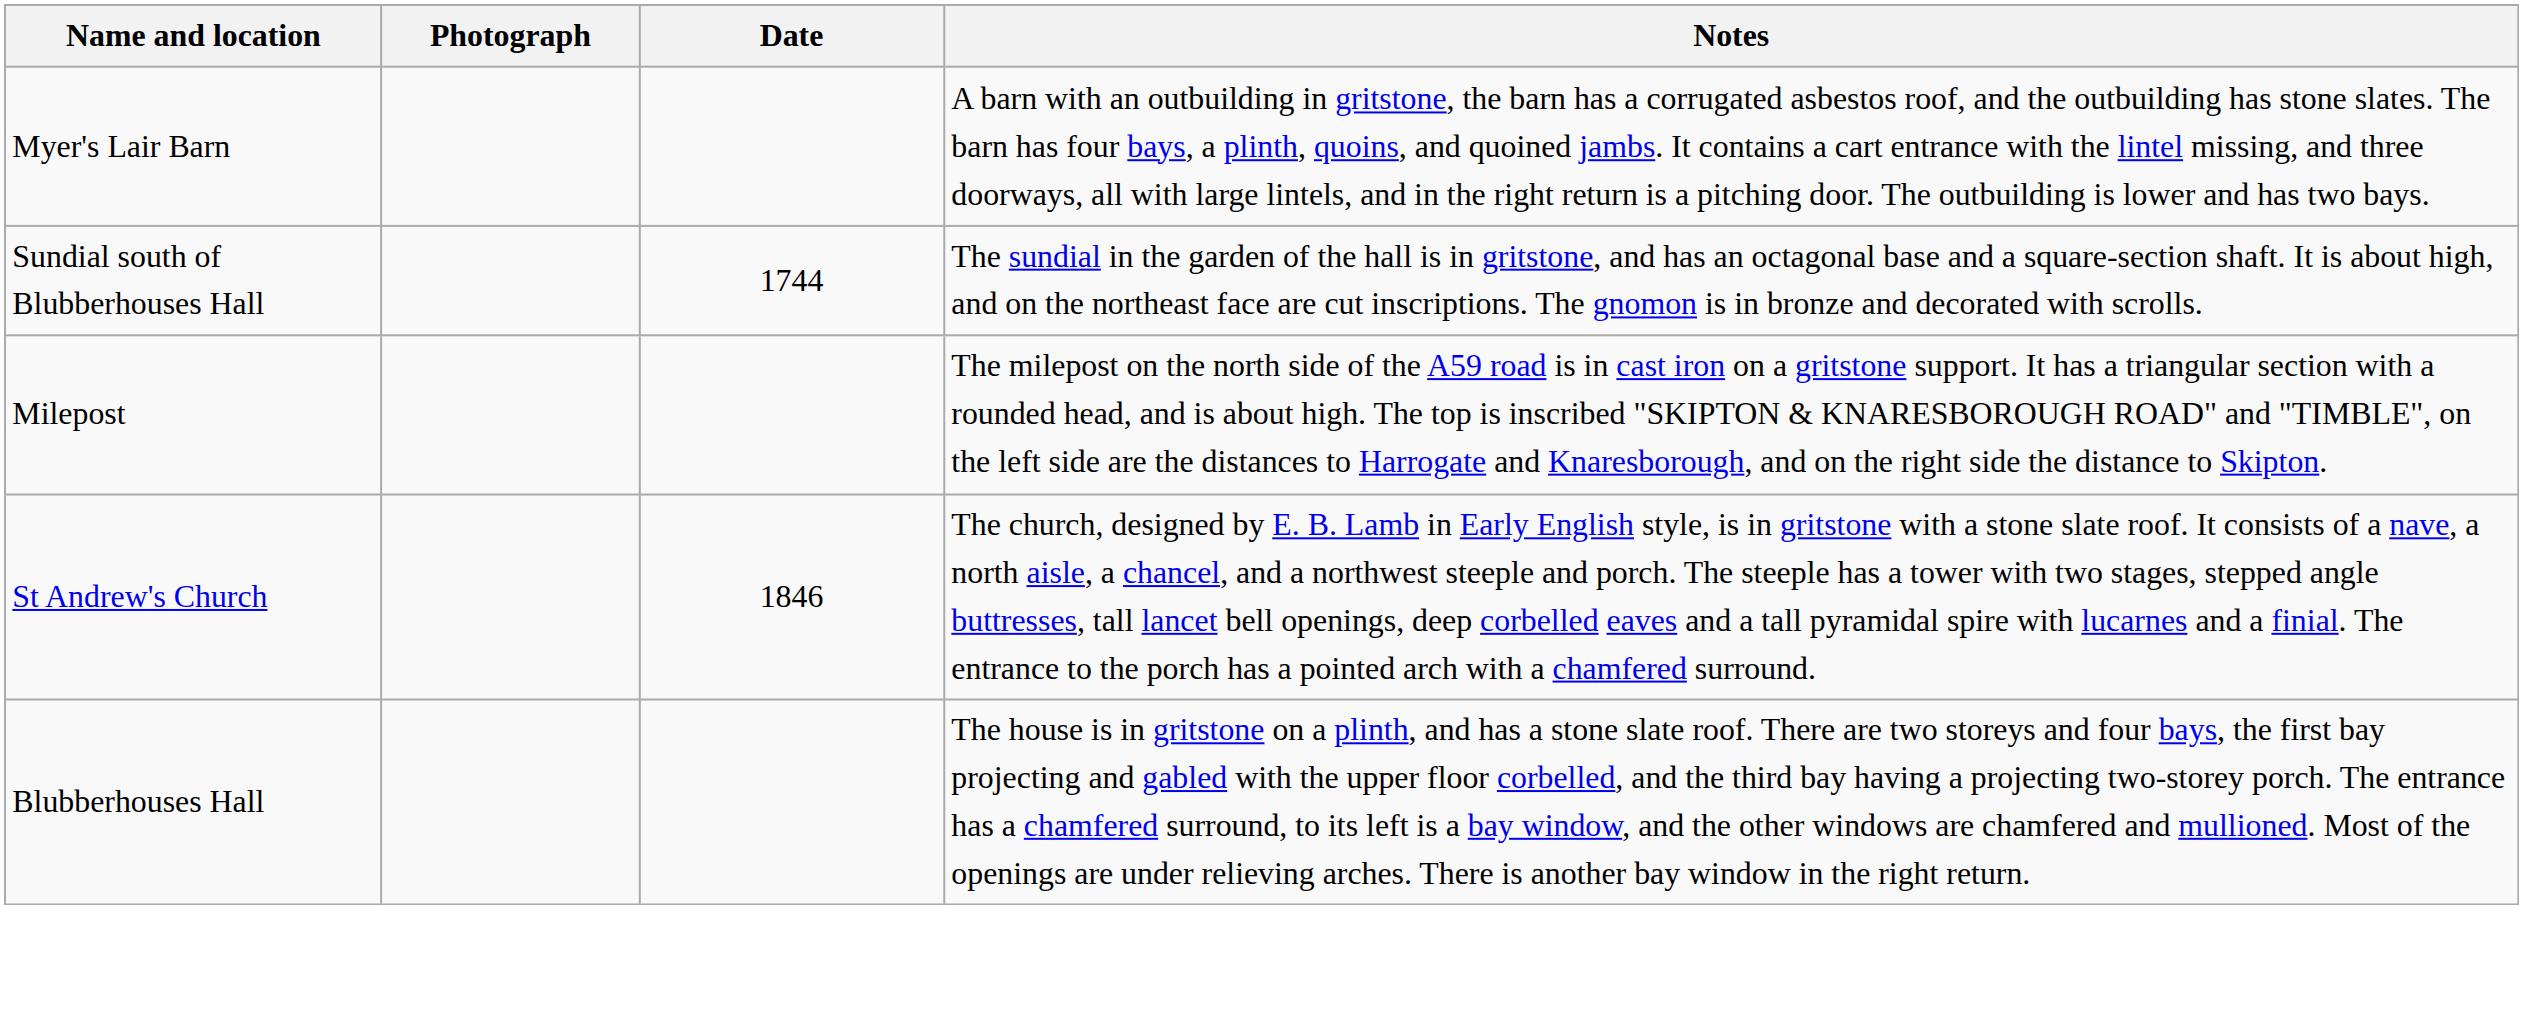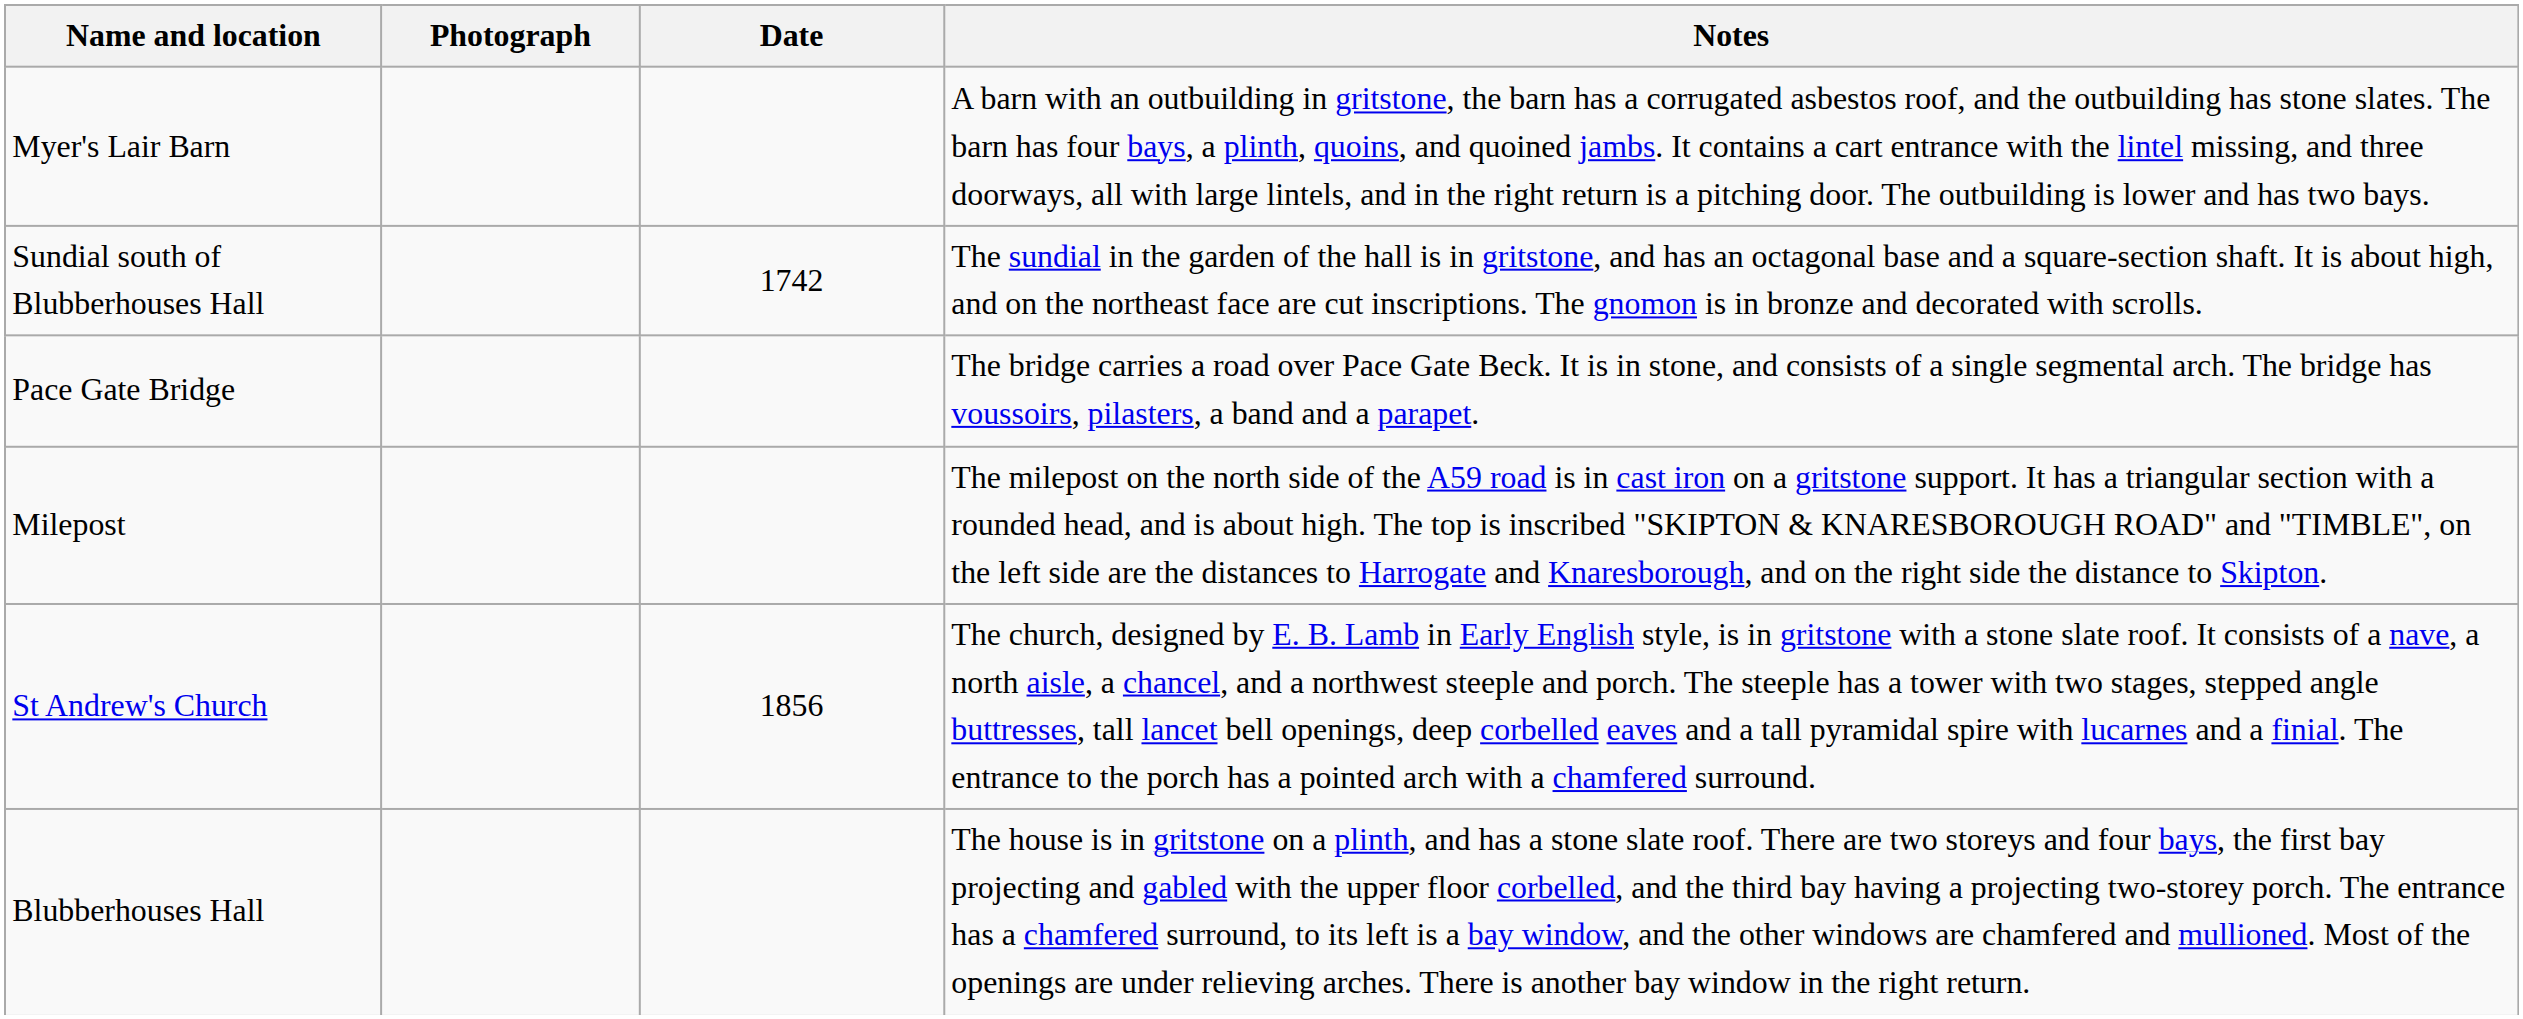Sundial south of Blubberhouses Hall | Date: 1744 -> 1742
+ row: Pace Gate Bridge | The bridge carries a road over Pace Gate Beck. It is in stone, and consists of a single segmental arch. The bridge has voussoirs, pilasters, a band and a parapet.
St Andrew's Church | Date: 1846 -> 1856
